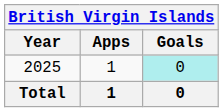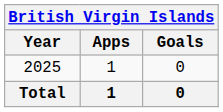2025 | Goals: paleturquoise background -> no background
